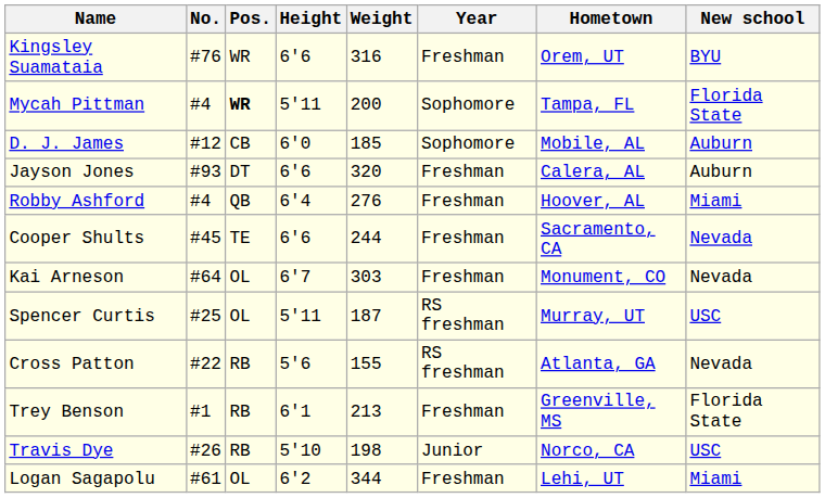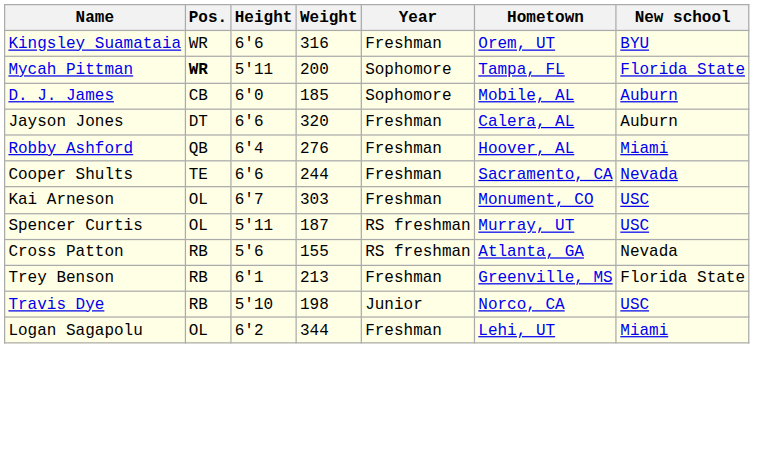- column: No. | #76 | #4 | #12 | #93 | #4 | #45 | #64 | #25 | #22 | #1 | #26 | #61
Kai Arneson | New school: Nevada -> USC
